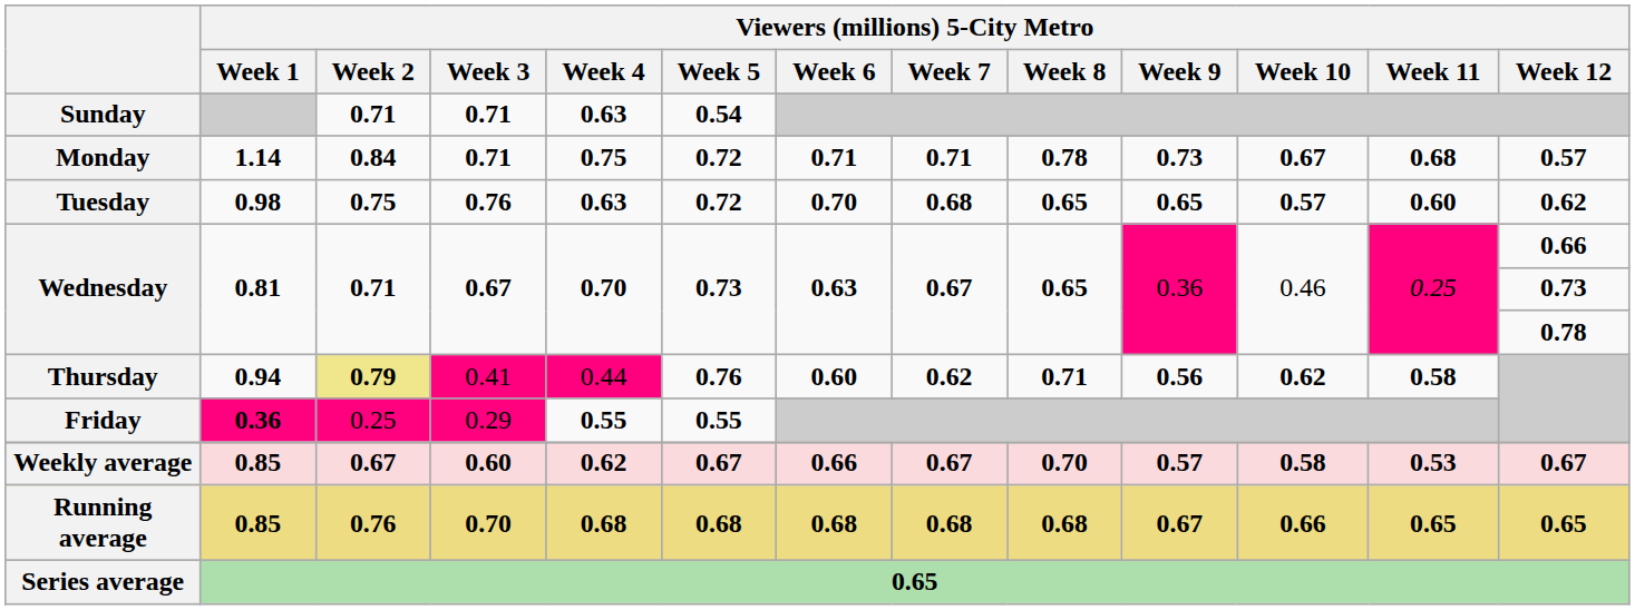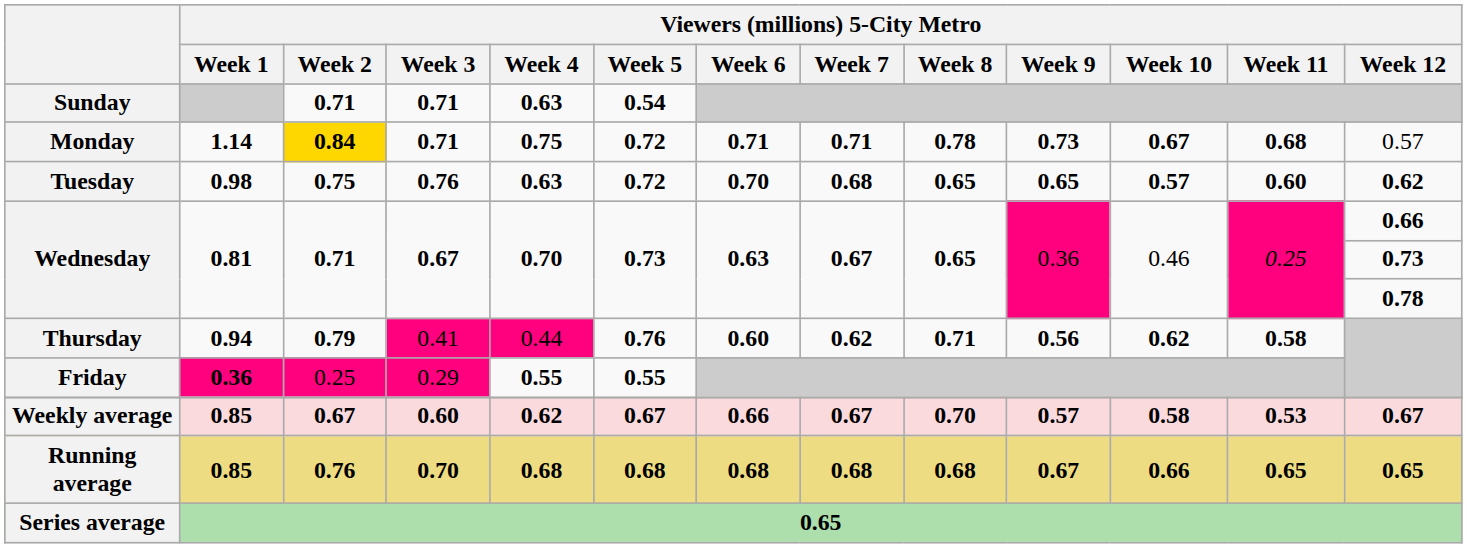Monday | Viewers (millions) 5-City Metro / Week 2: no background -> gold background
Monday | Viewers (millions) 5-City Metro / Week 12: bold -> normal
Thursday | Viewers (millions) 5-City Metro / Week 2: khaki background -> no background
